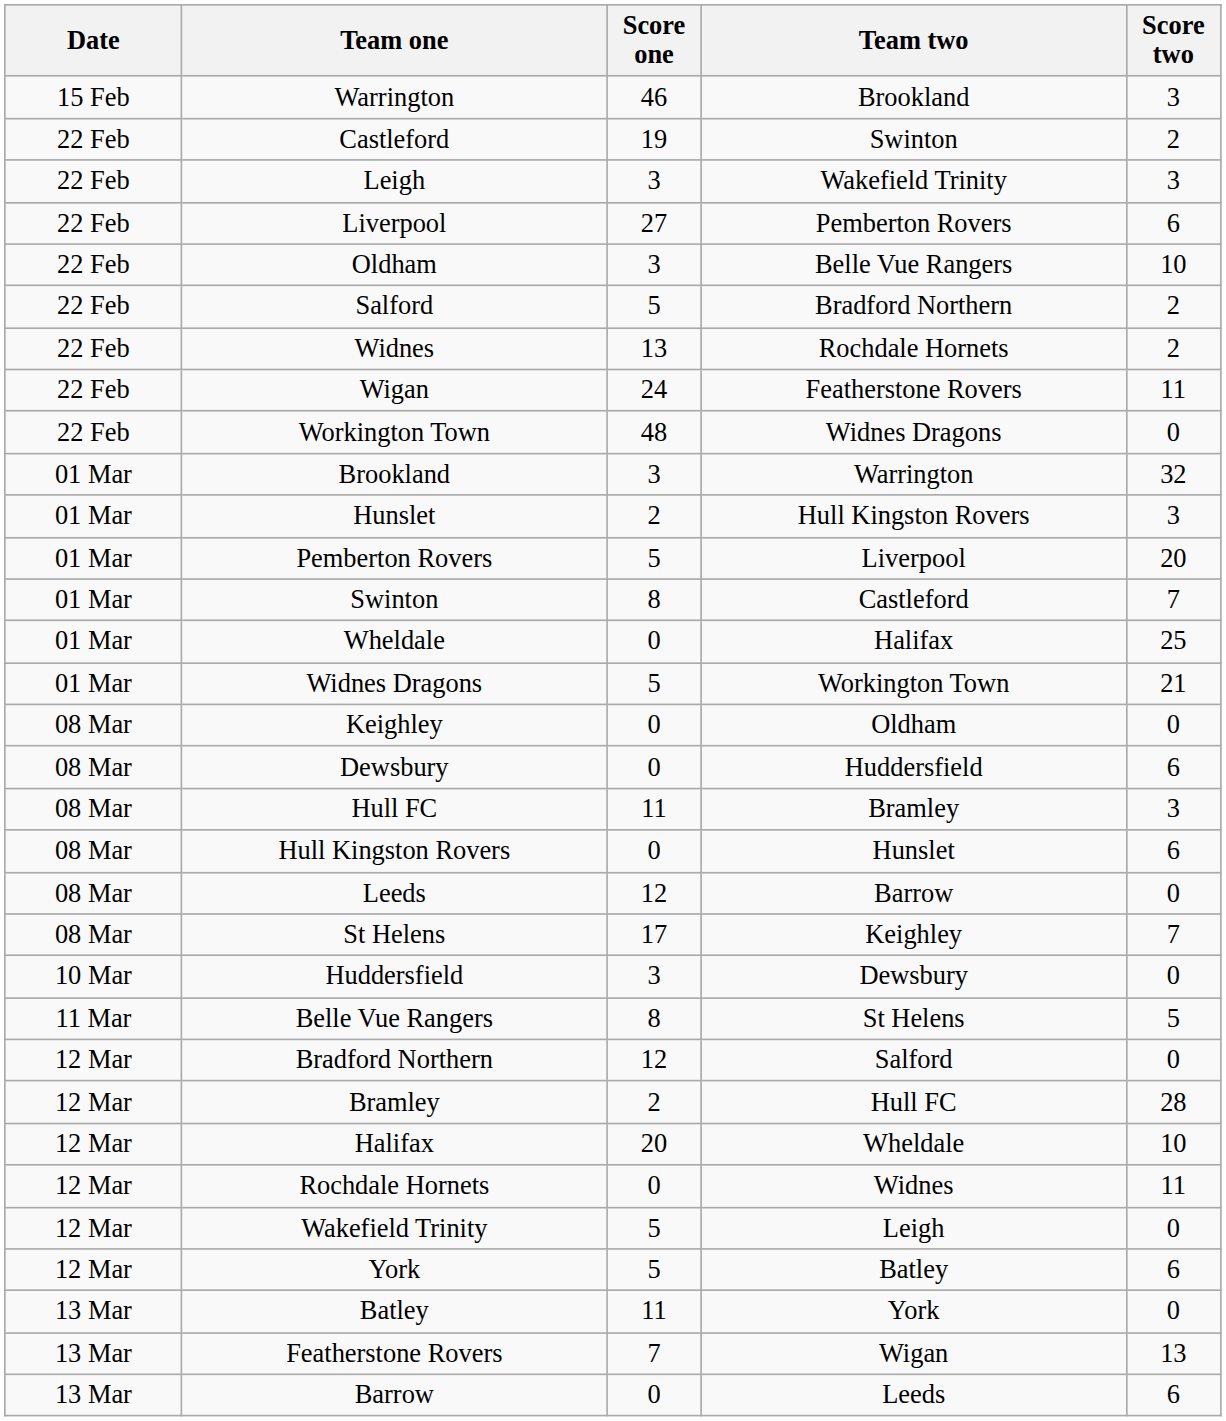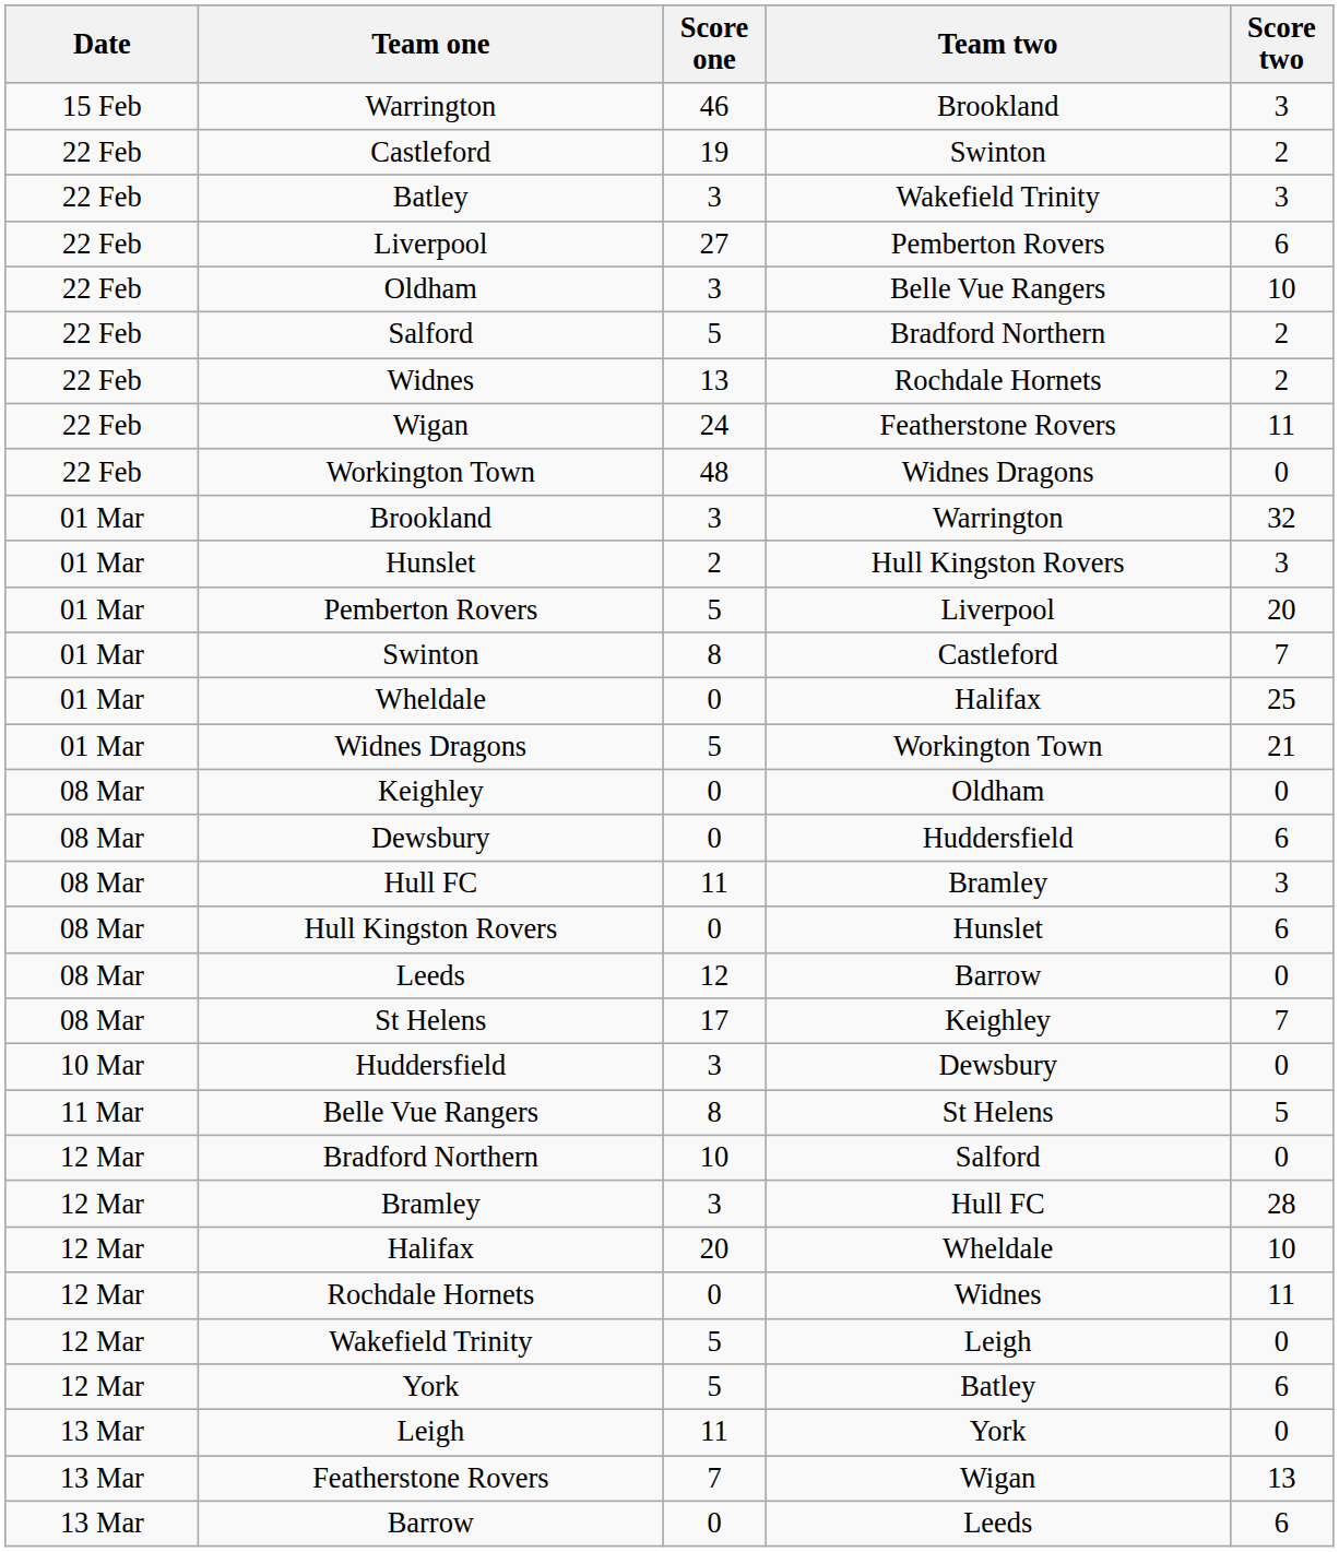row 4 | Team one: Leigh -> Batley
row 25 | Score one: 12 -> 10
row 26 | Score one: 2 -> 3
row 31 | Team one: Batley -> Leigh
